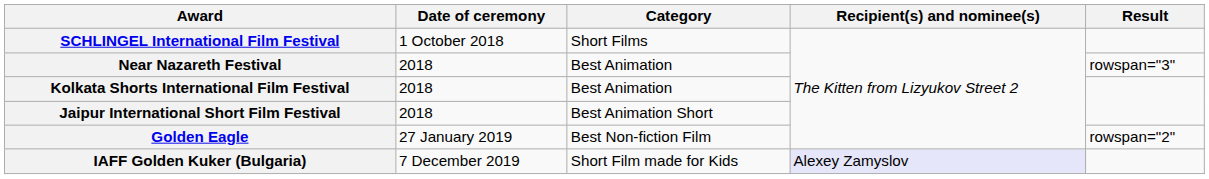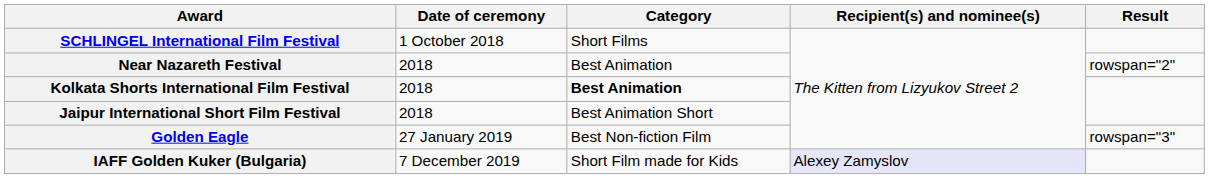Near Nazareth Festival | Result: rowspan="3" -> rowspan="2"
Kolkata Shorts International Film Festival | Category: normal -> bold
Golden Eagle | Result: rowspan="2" -> rowspan="3"
